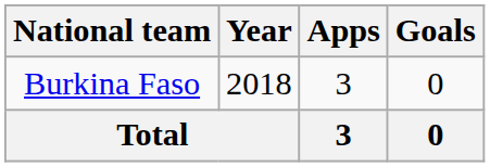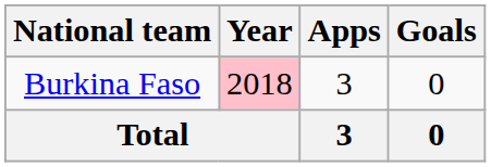Burkina Faso | Year: no background -> pink background
